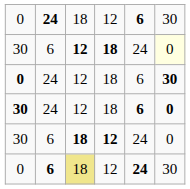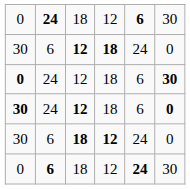row 2 | column 6: lightyellow background -> no background
row 4 | column 3: normal -> bold
row 4 | column 5: bold -> normal
row 6 | column 3: khaki background -> no background
